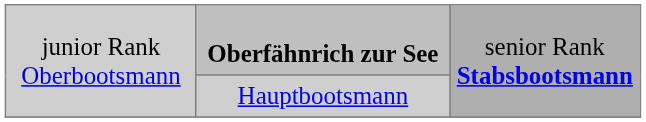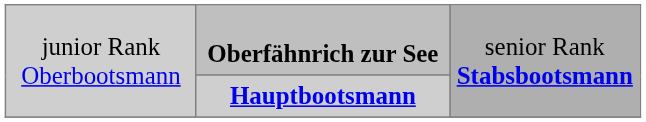junior Rank Oberbootsmann / Hauptbootsmann | column 2: normal -> bold
